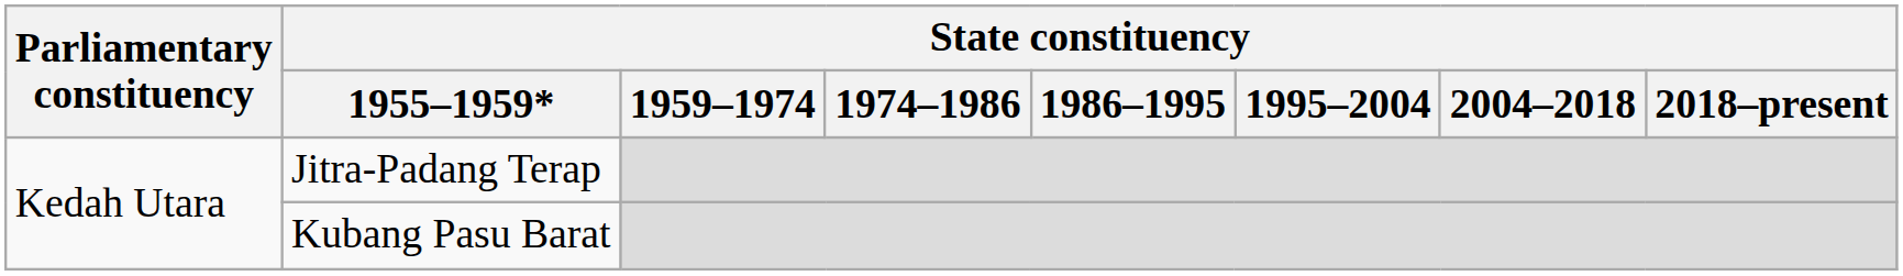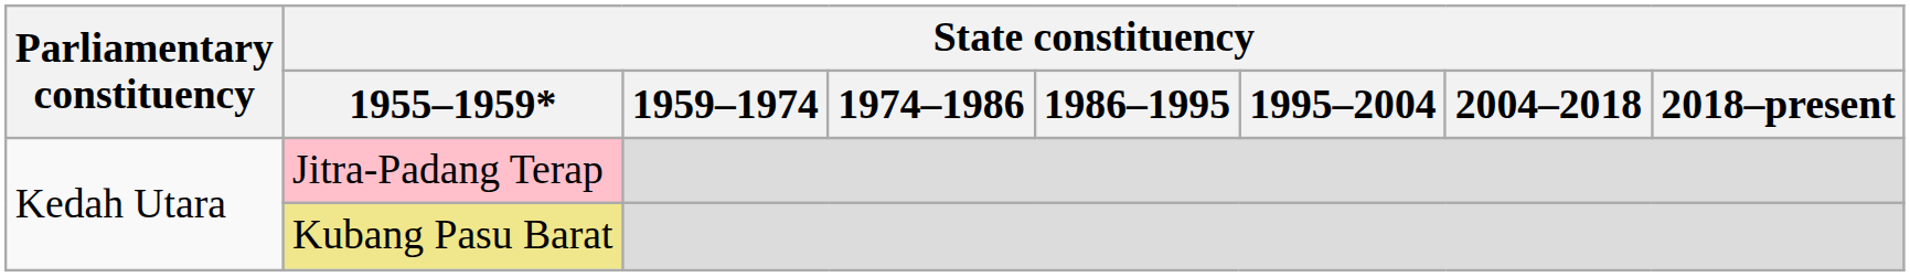Jitra-Padang Terap | State constituency / 1955–1959*: no background -> pink background
Kubang Pasu Barat | State constituency / 1955–1959*: no background -> khaki background
